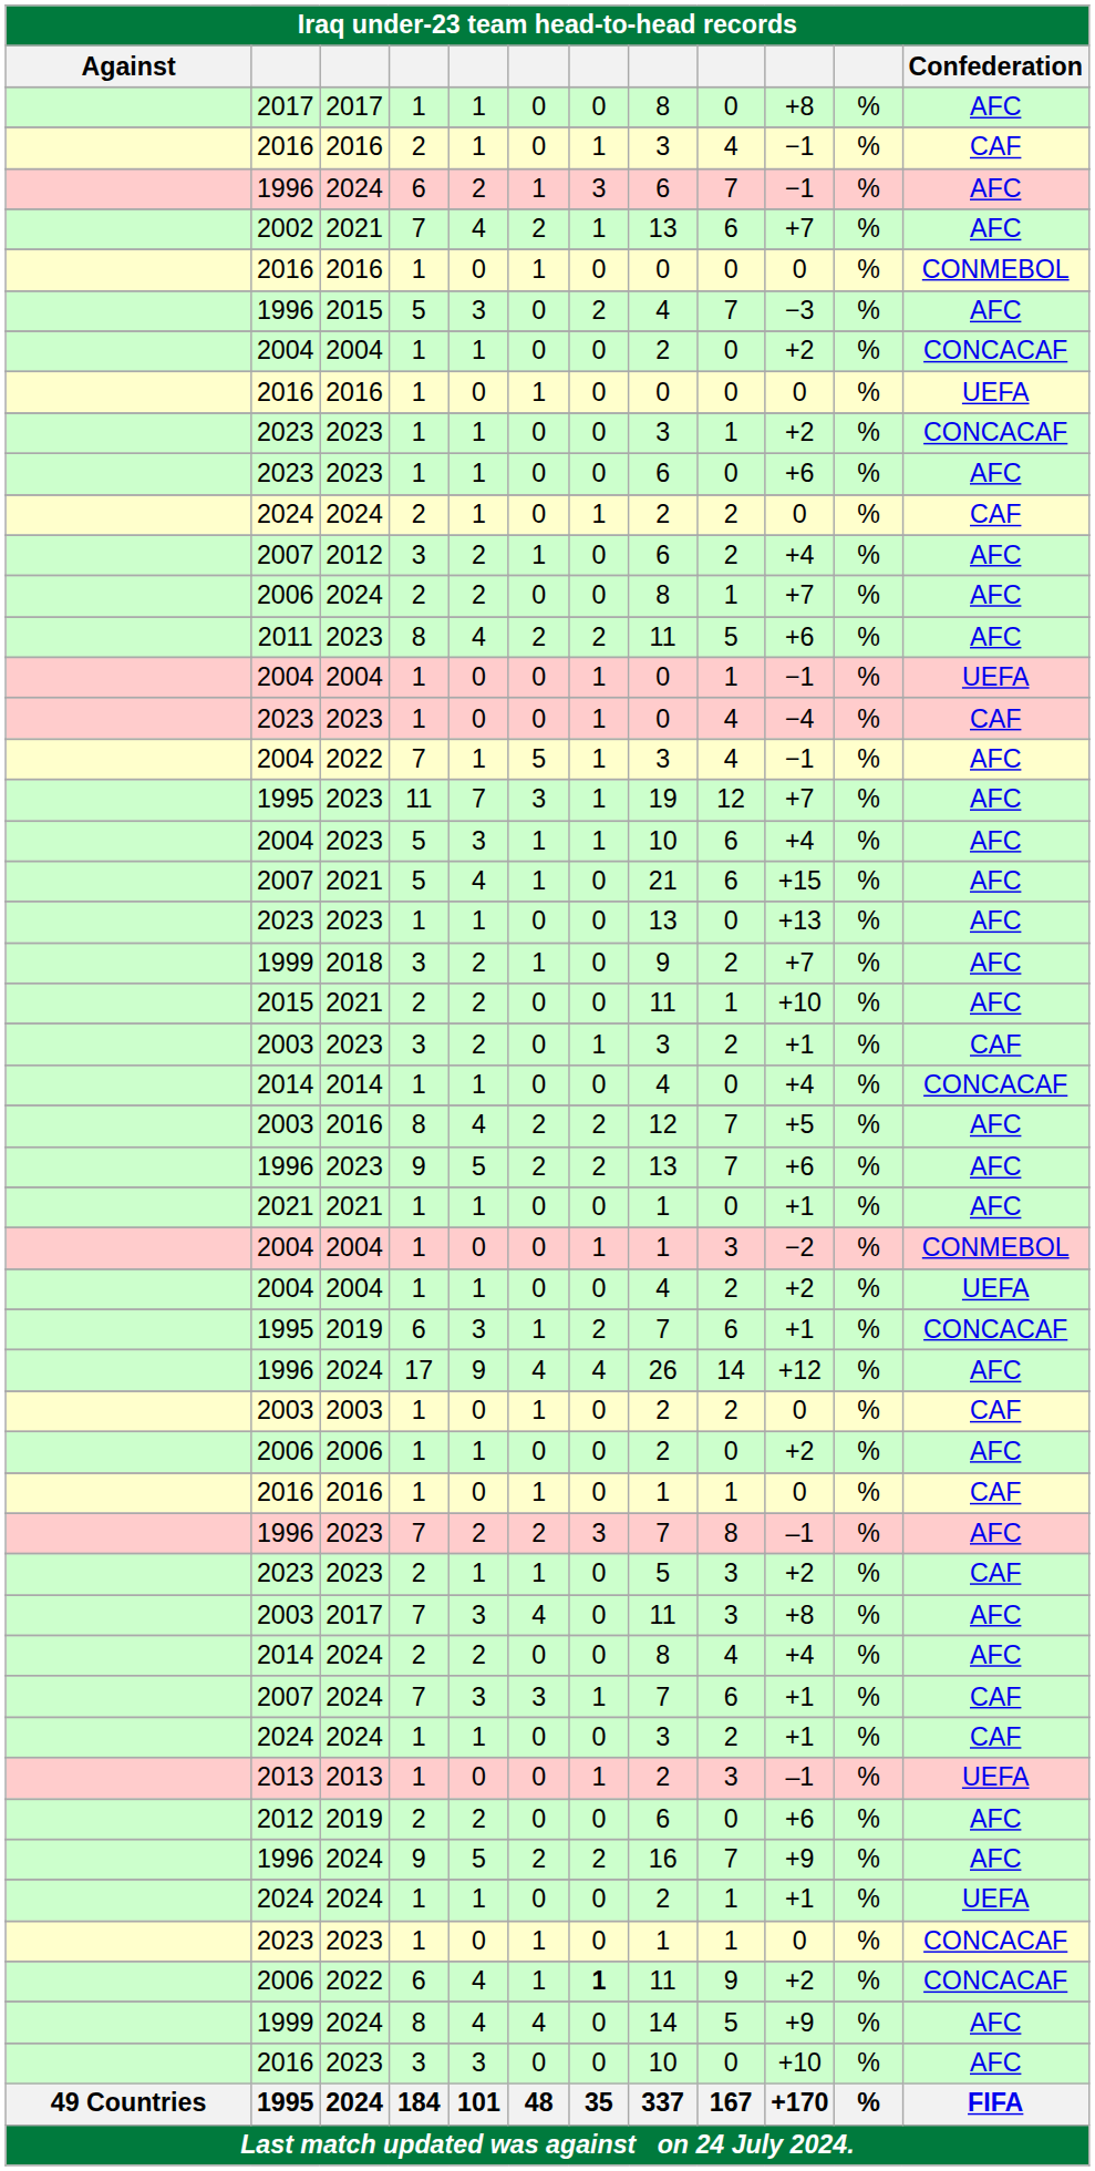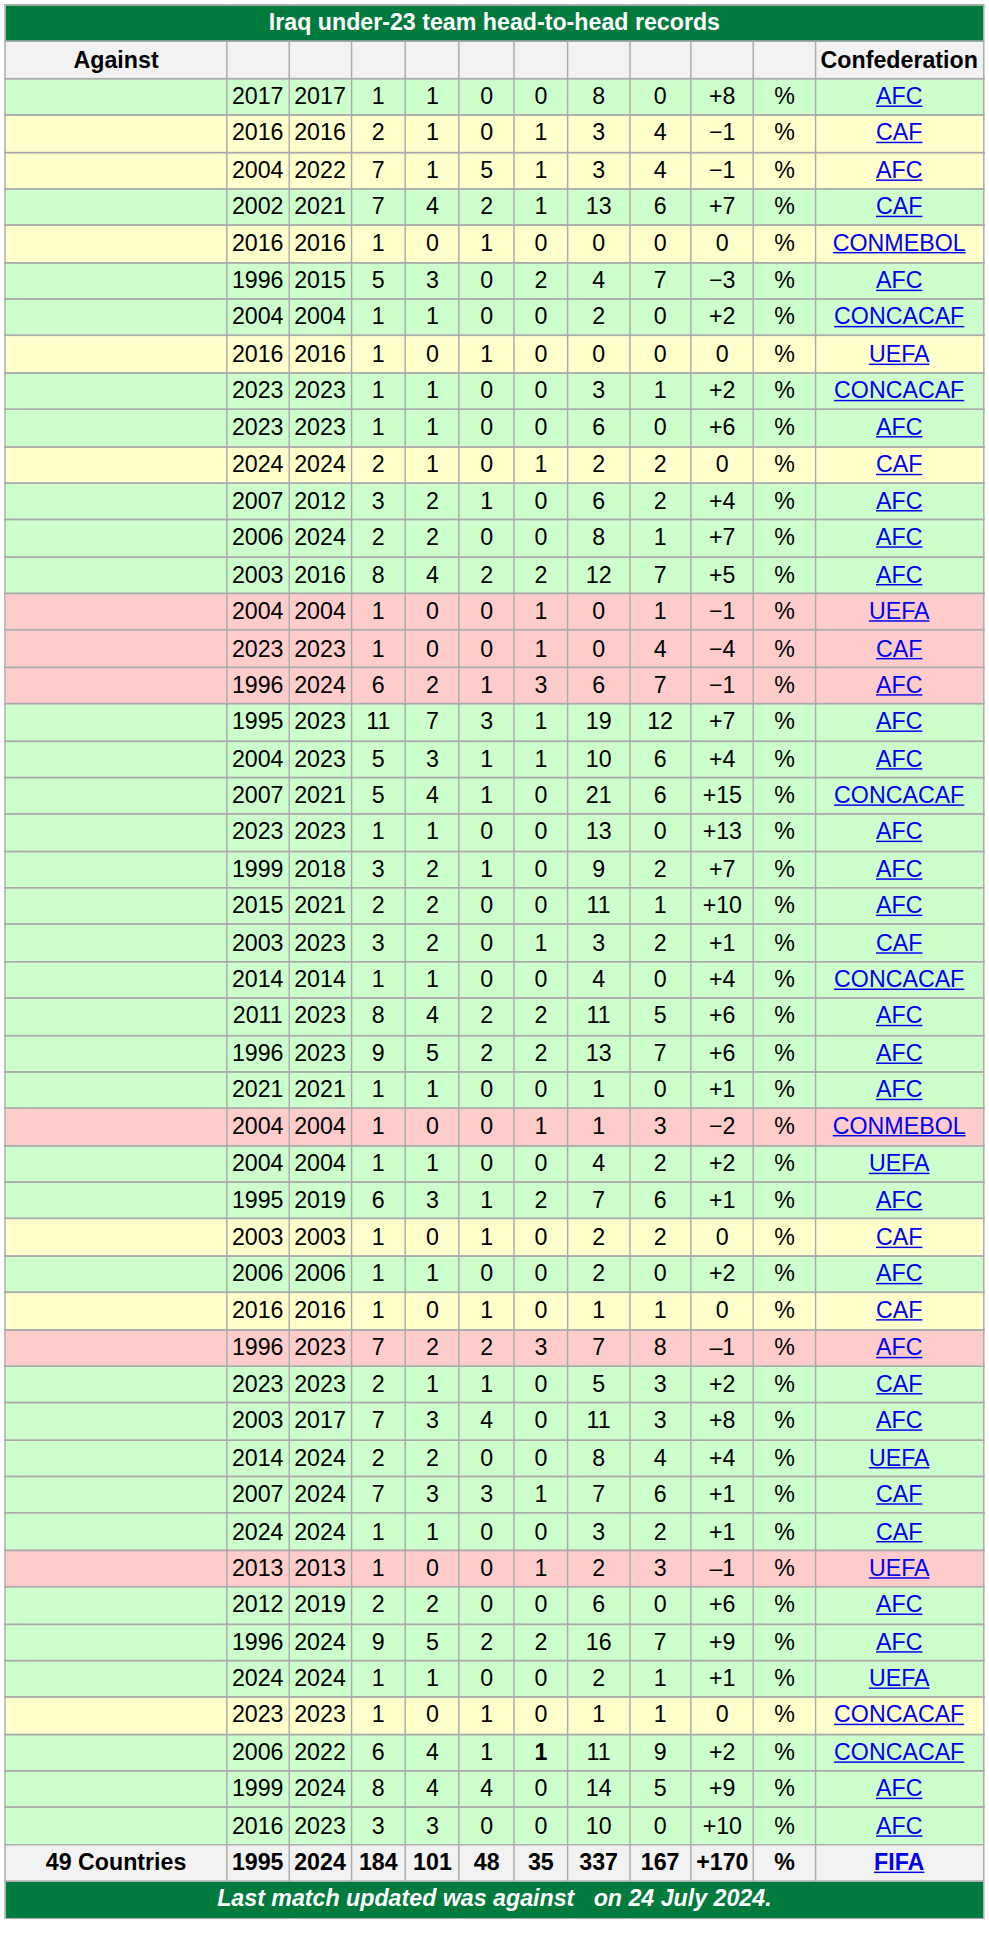rows swapped: 2004 / 7 <-> 1996 / 6
2002 | Confederation: AFC -> CAF
rows swapped: 2011 <-> 2003 / 8
2007 / 5 | Confederation: AFC -> CONCACAF
1995 / 6 | Confederation: CONCACAF -> AFC
- row: 1996 | 2024 | 17 | 9 | 4 | 4 | 26 | 14 | +12 | % | AFC
2014 / 2 | Confederation: AFC -> UEFA
